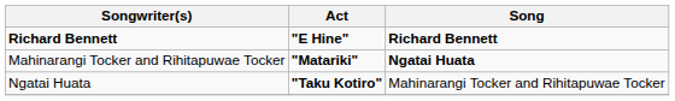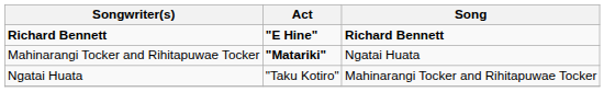row 3 | Song: bold -> normal
row 4 | Act: bold -> normal
